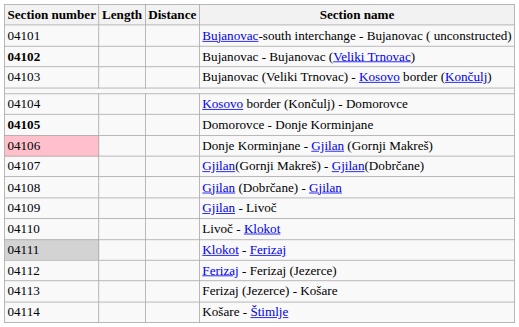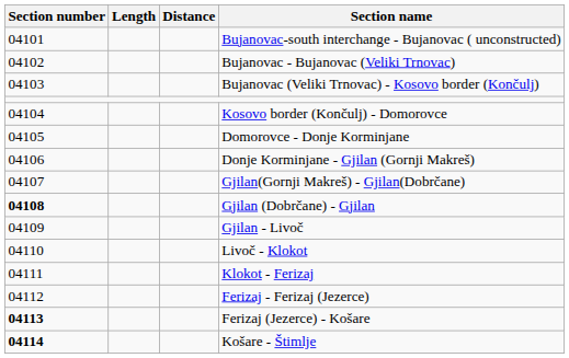Bujanovac - Bujanovac (Veliki Trnovac) | Section number: bold -> normal
Domorovce - Donje Korminjane | Section number: bold -> normal
Donje Korminjane - Gjilan (Gornji Makreš) | Section number: pink background -> no background
Gjilan (Dobrčane) - Gjilan | Section number: normal -> bold
Klokot - Ferizaj | Section number: lightgrey background -> no background
Ferizaj (Jezerce) - Košare | Section number: normal -> bold
Košare - Štimlje | Section number: normal -> bold
